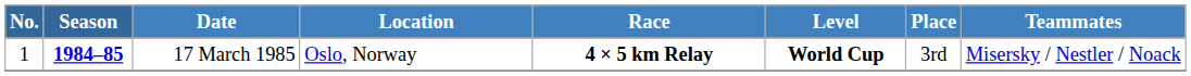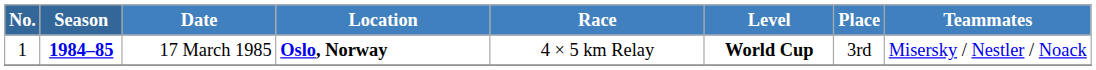17 March 1985 | Location: normal -> bold
17 March 1985 | Race: bold -> normal
